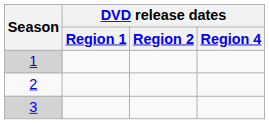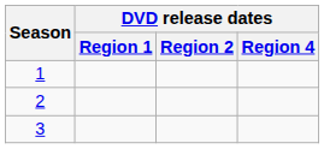1 | Season: lightgrey background -> no background
3 | Season: lightgrey background -> no background
